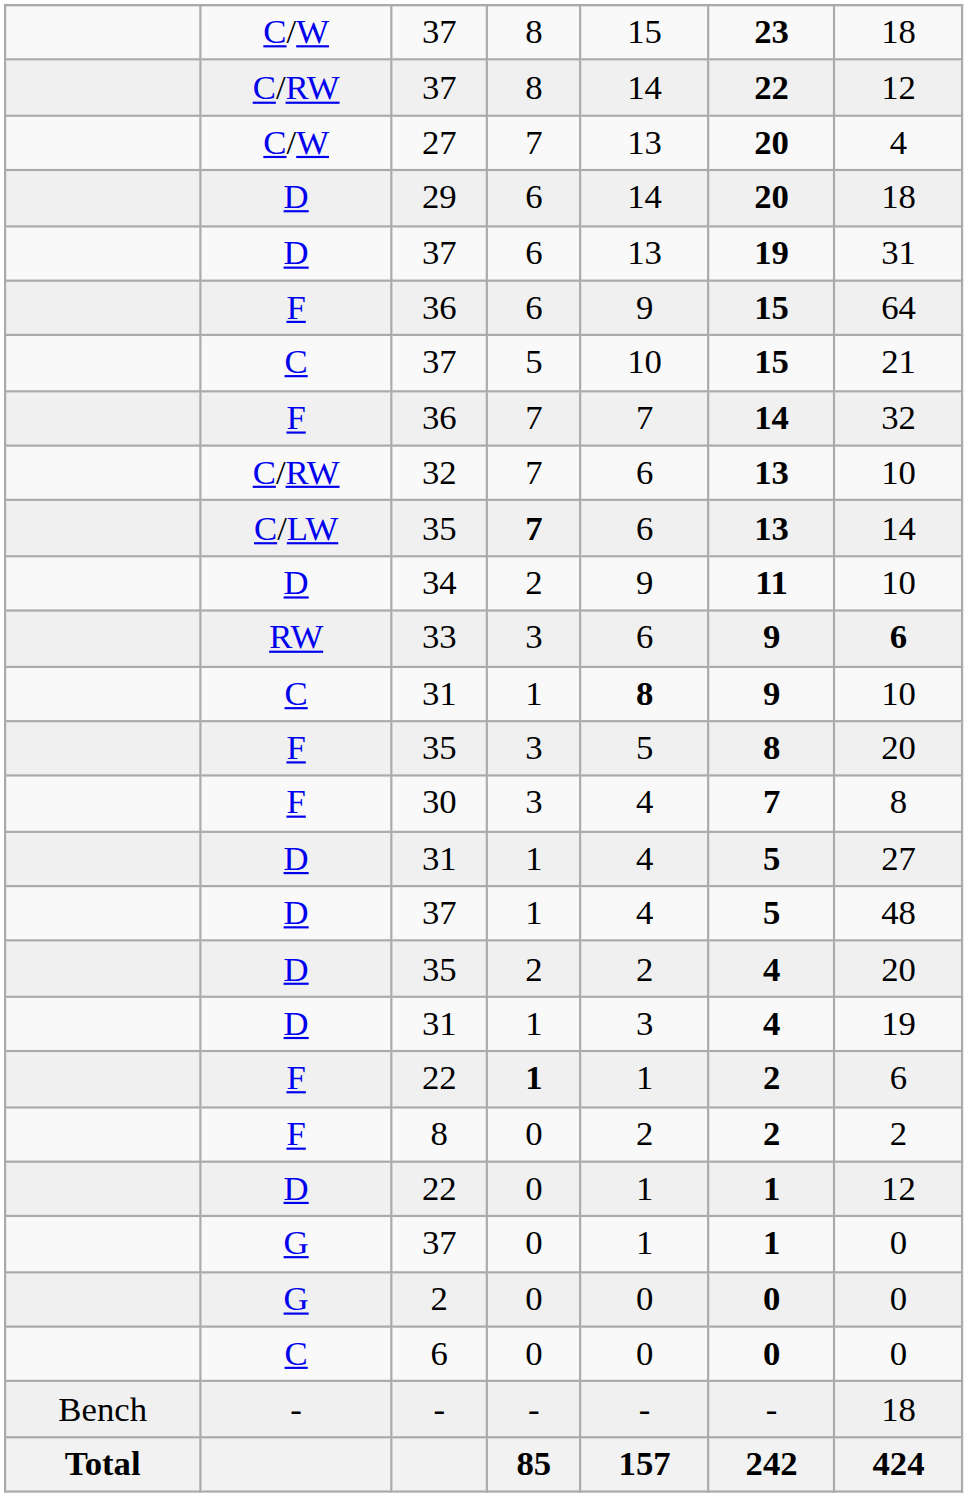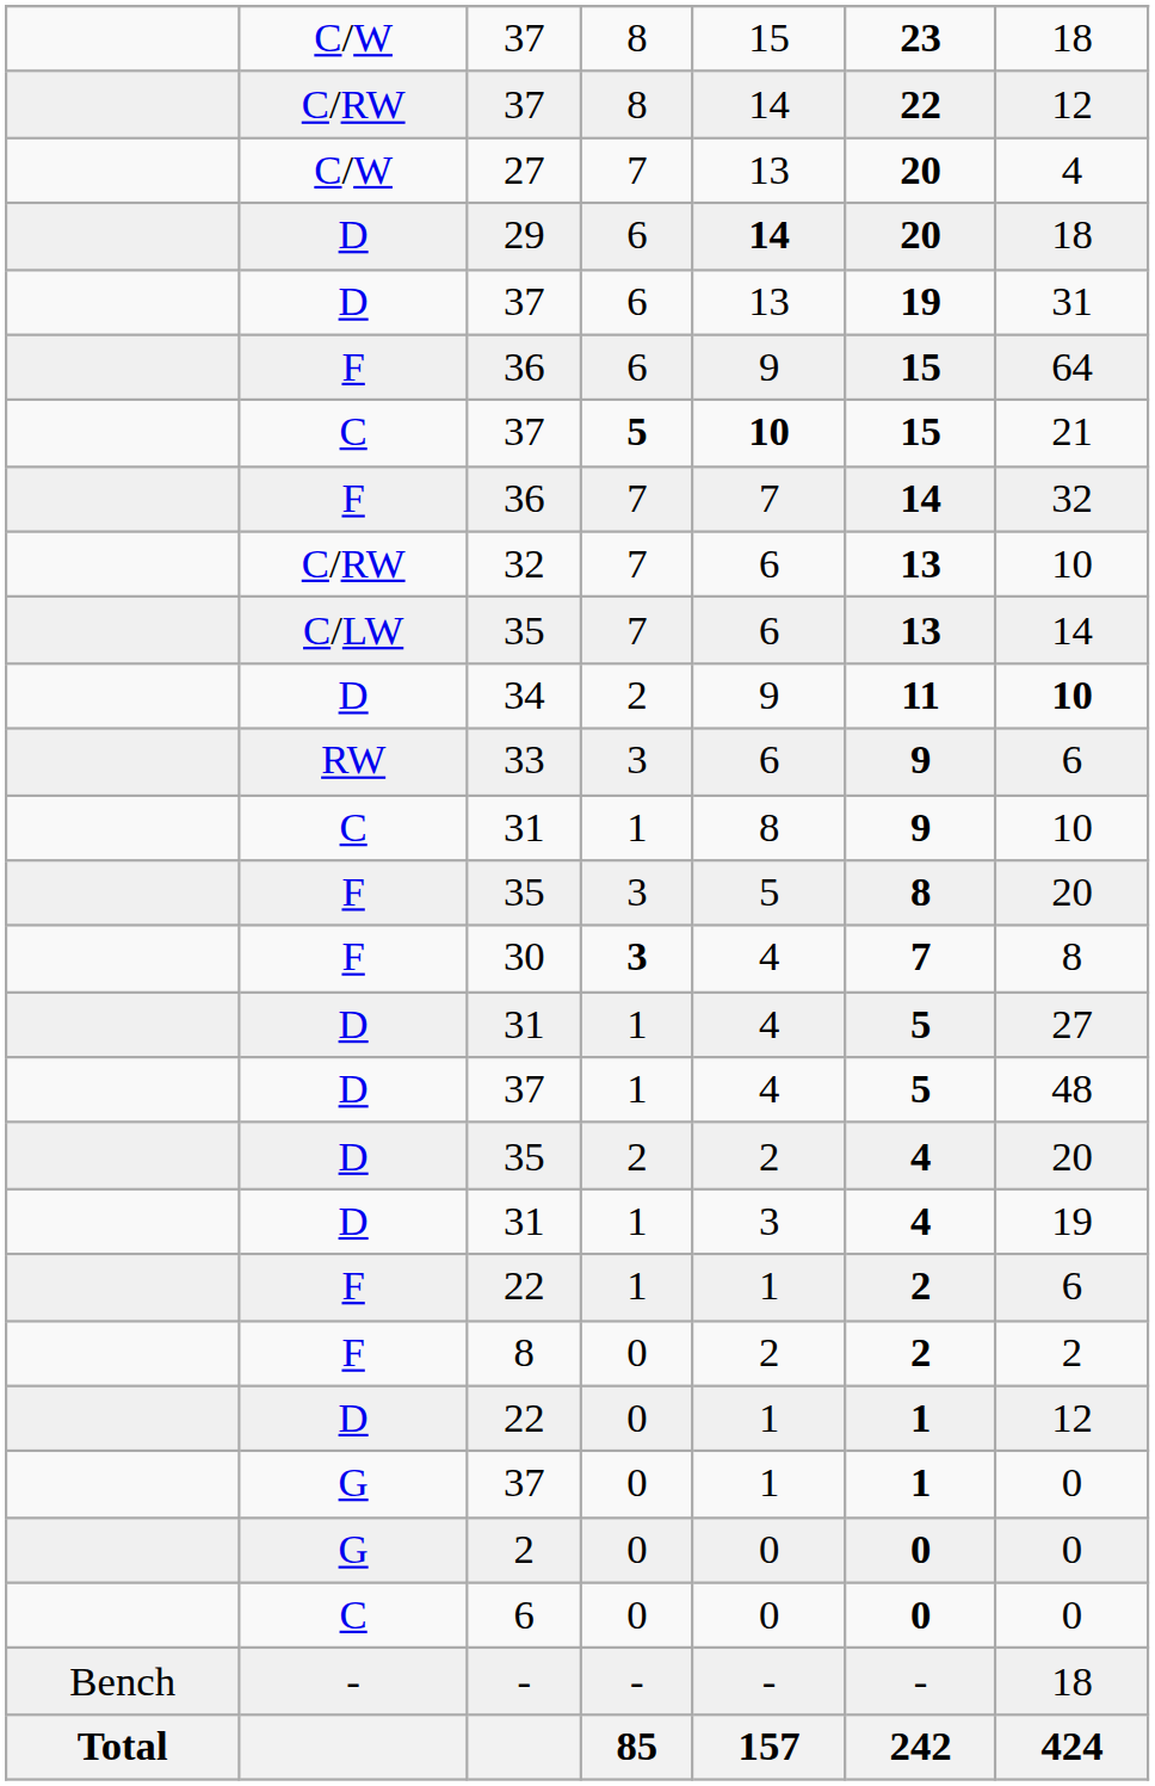29 | column 5: normal -> bold
C / 37 | column 4: normal -> bold
C / 37 | column 5: normal -> bold
C/LW / 35 | column 4: bold -> normal
34 | column 7: normal -> bold
33 | column 7: bold -> normal
C / 31 | column 5: bold -> normal
30 | column 4: normal -> bold
F / 22 | column 4: bold -> normal
